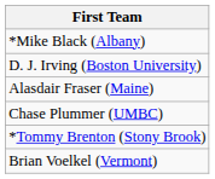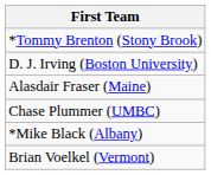row 2 | column 1: *Mike Black (Albany) -> *Tommy Brenton (Stony Brook)
row 6 | column 1: *Tommy Brenton (Stony Brook) -> *Mike Black (Albany)
